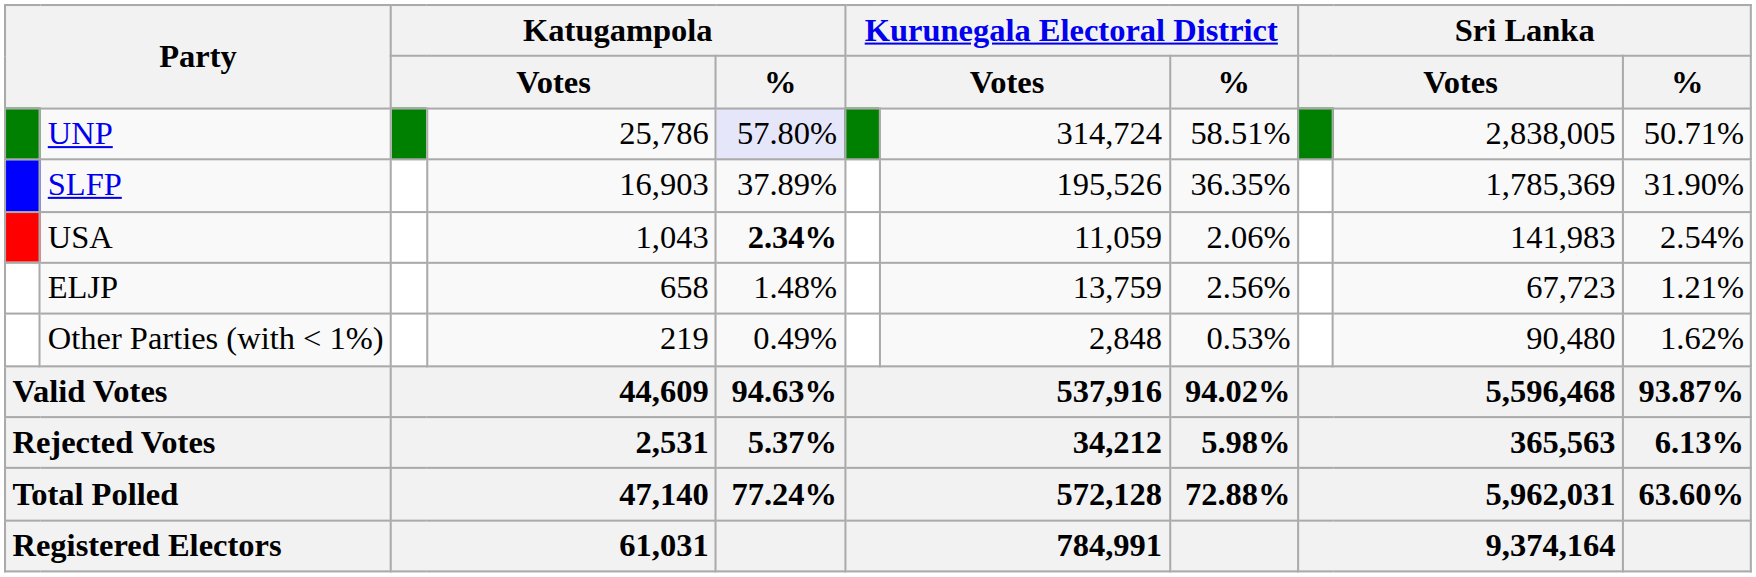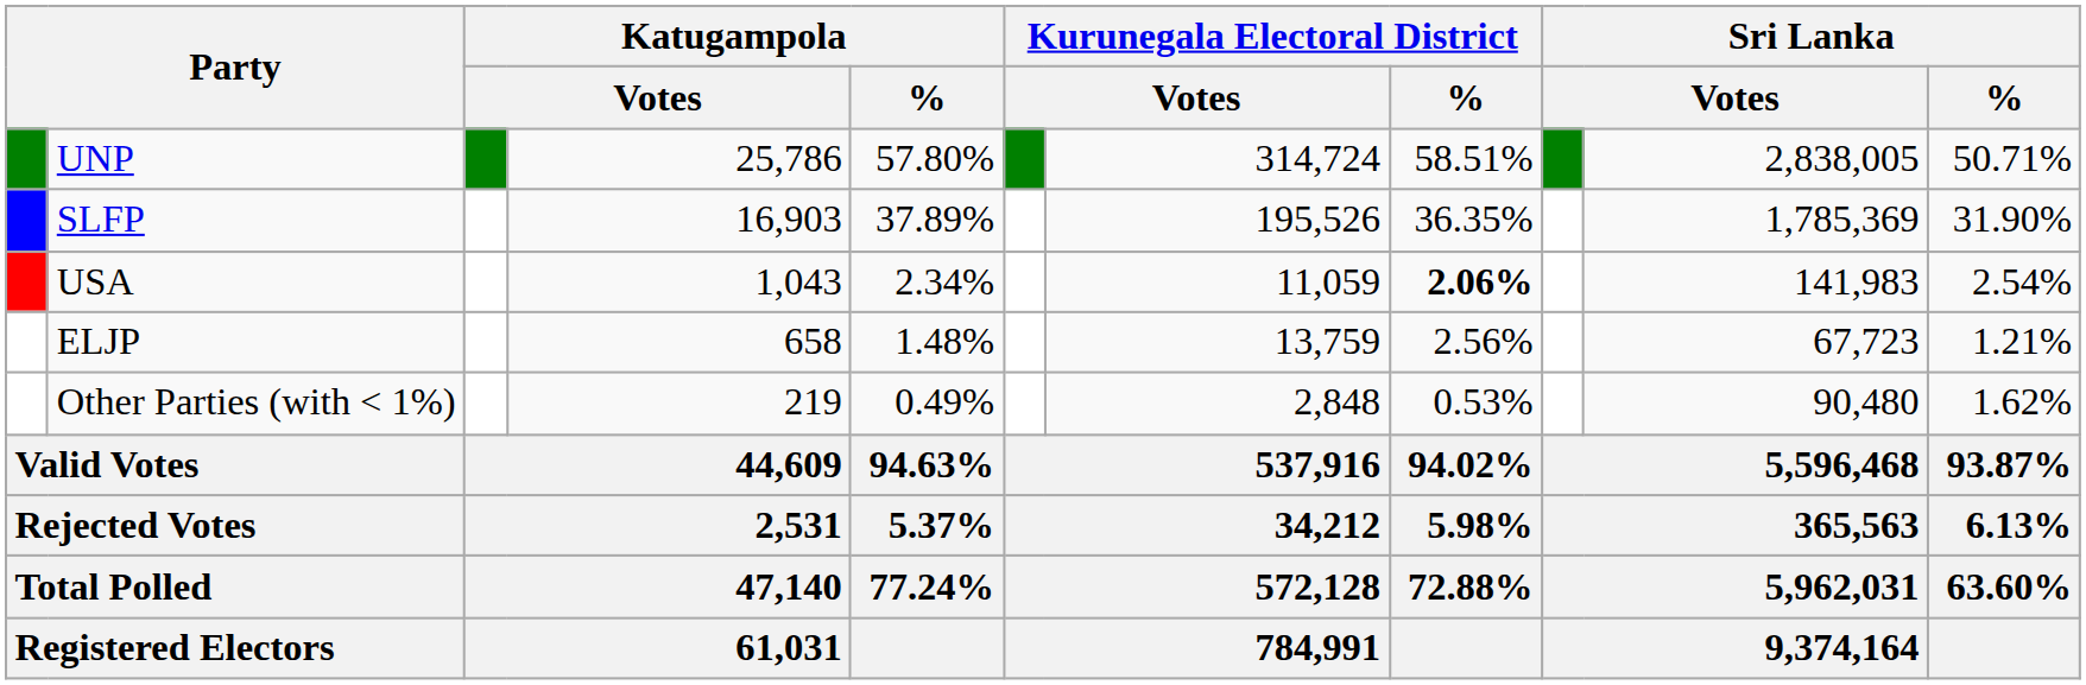UNP | Katugampola / %: lavender background -> no background
USA | Katugampola / %: bold -> normal
USA | Kurunegala Electoral District / %: normal -> bold
